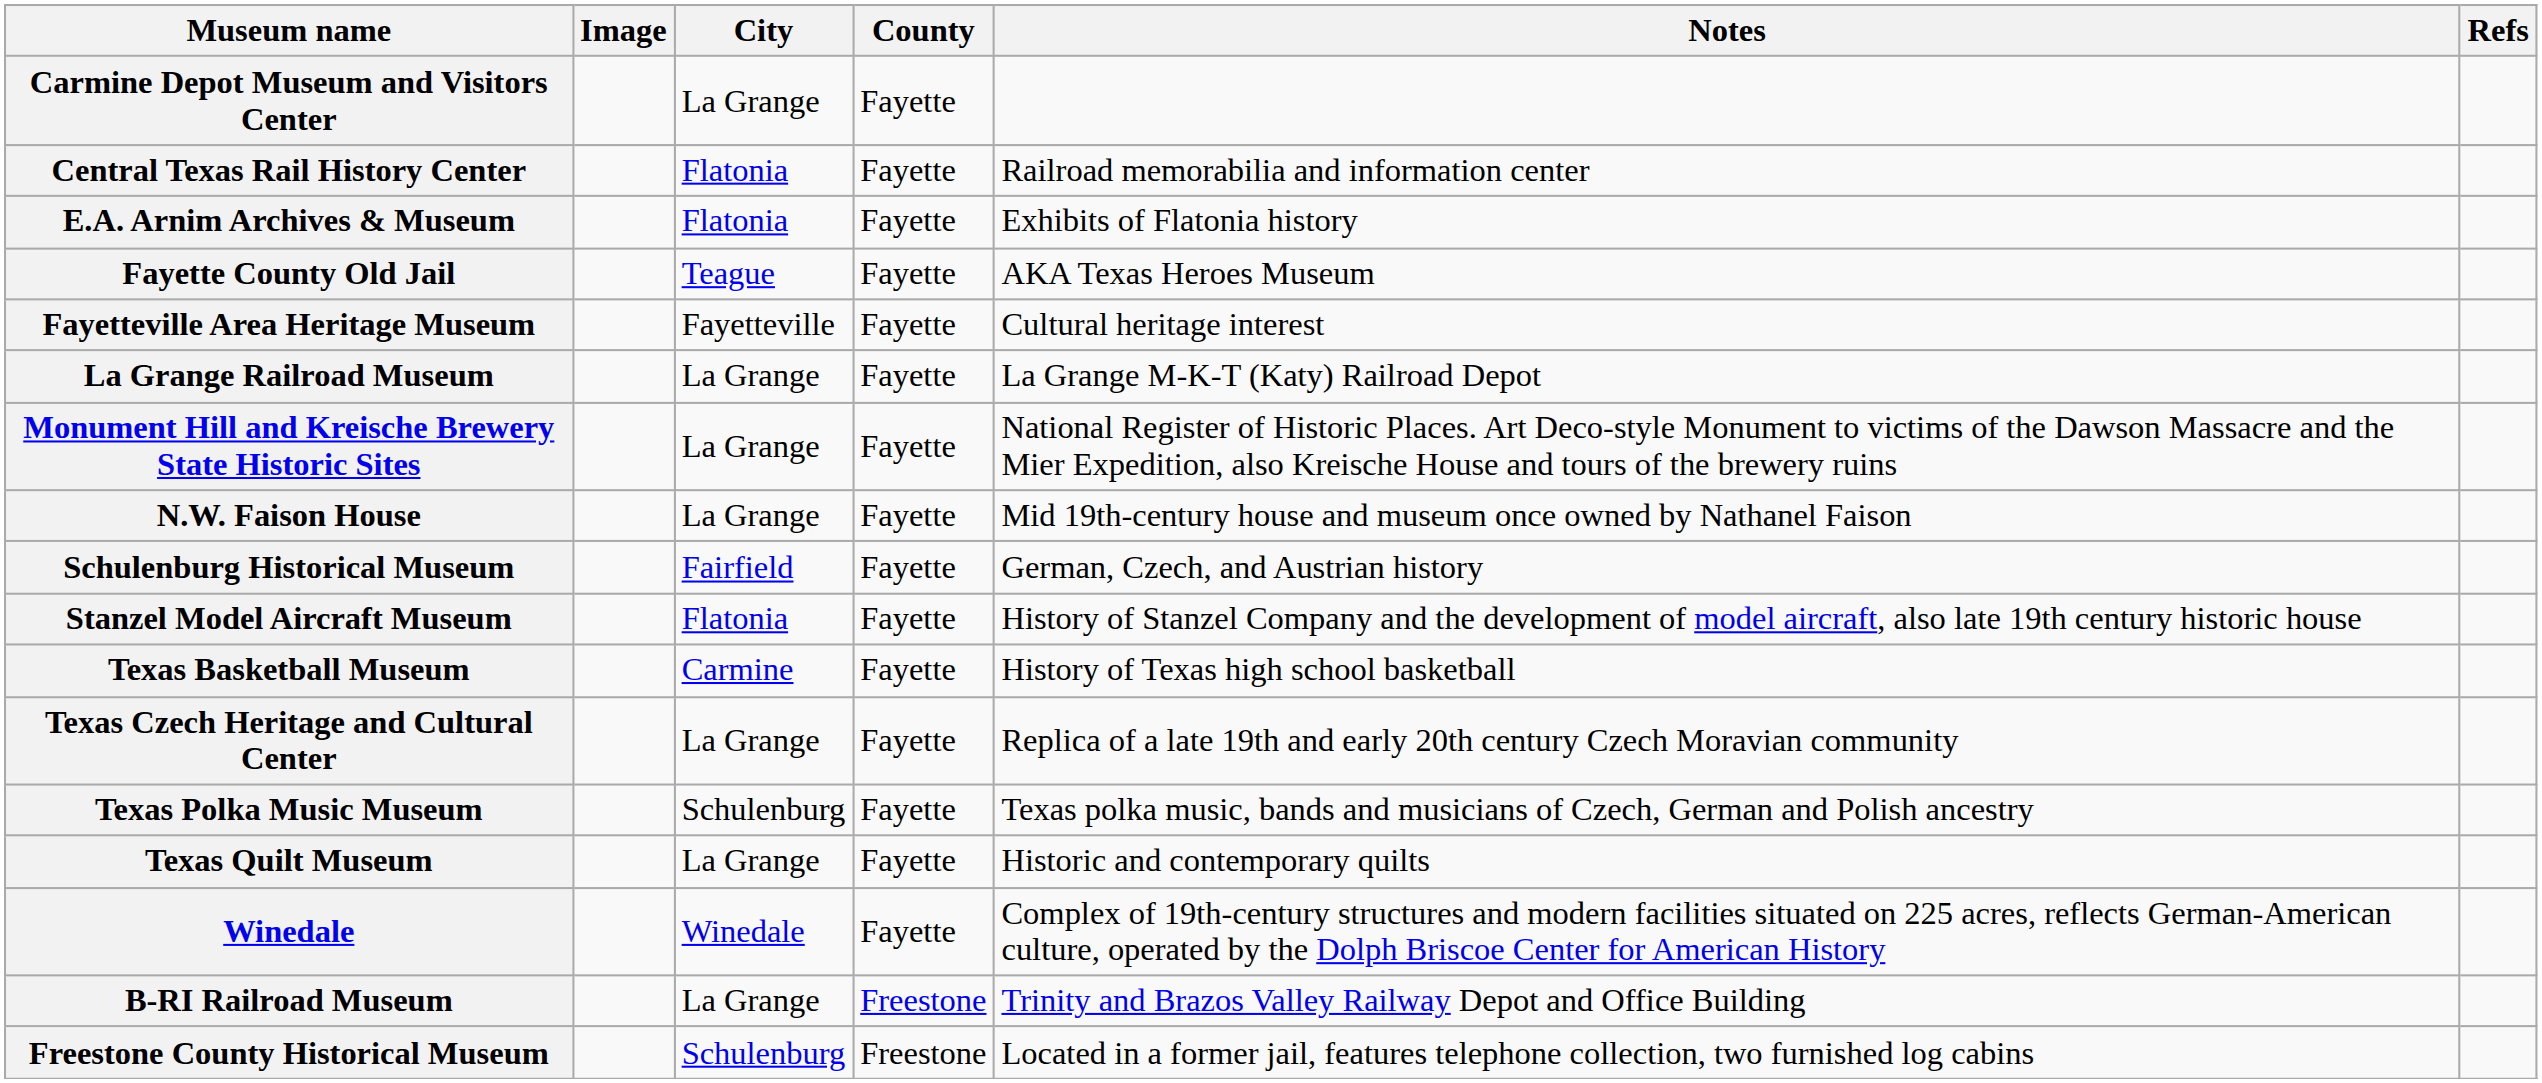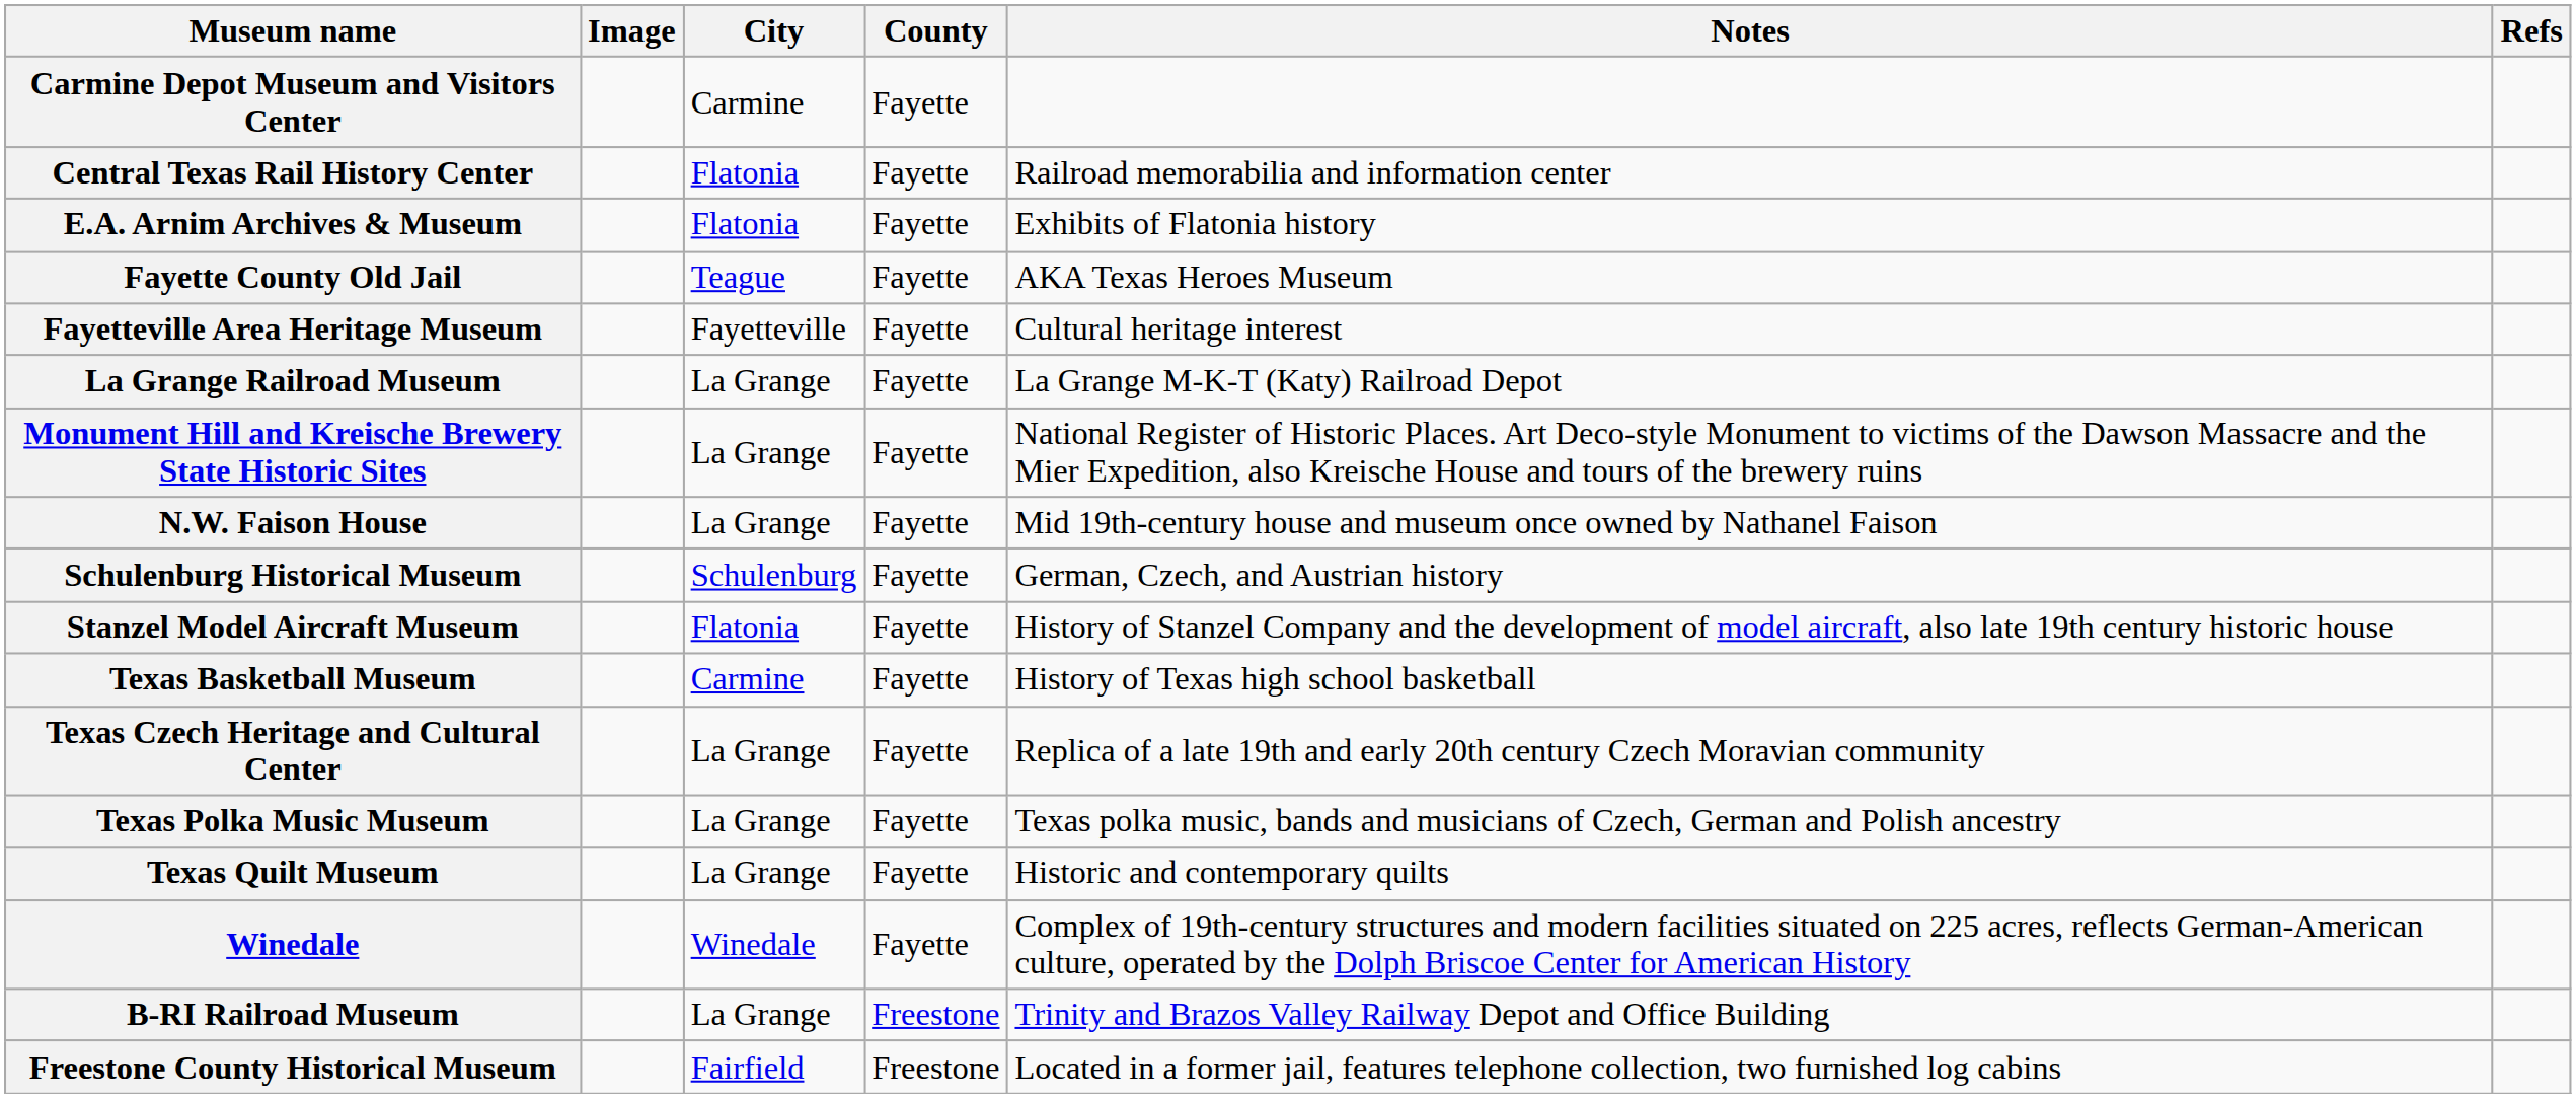Carmine Depot Museum and Visitors Center | City: La Grange -> Carmine
Schulenburg Historical Museum | City: Fairfield -> Schulenburg
Texas Polka Music Museum | City: Schulenburg -> La Grange
Freestone County Historical Museum | City: Schulenburg -> Fairfield
